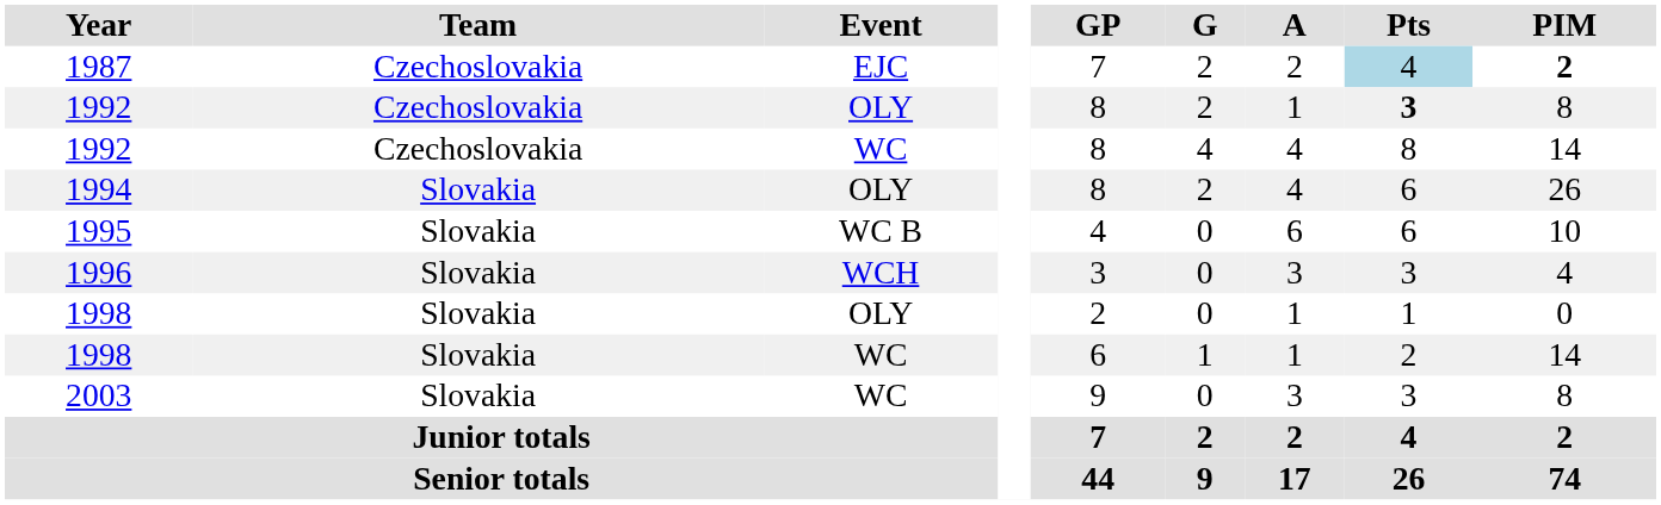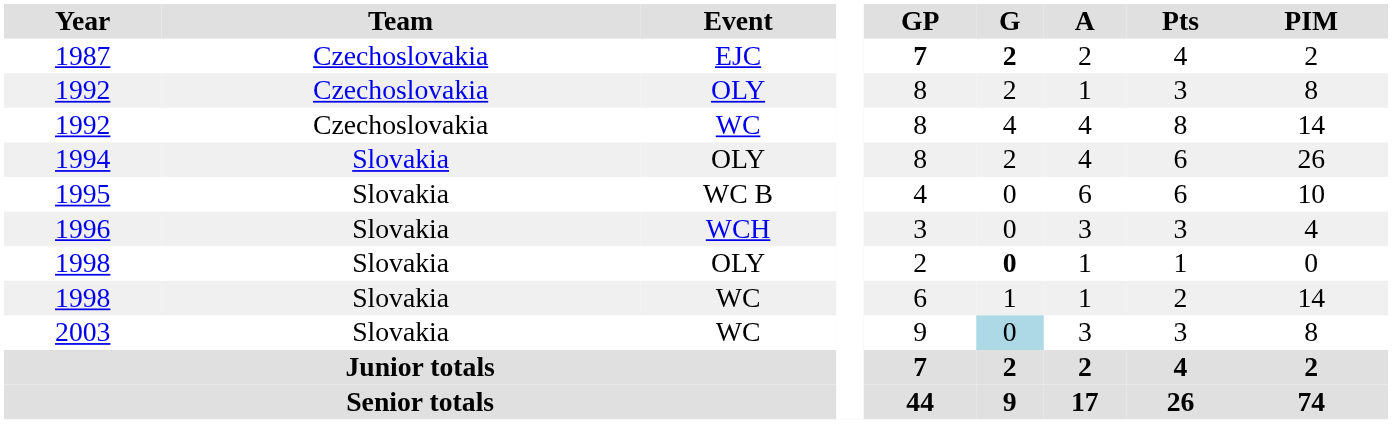1987 | GP: normal -> bold
1987 | G: normal -> bold
1987 | Pts: lightblue background -> no background
1987 | PIM: bold -> normal
1992 / OLY | Pts: bold -> normal
1998 / OLY | G: normal -> bold
2003 | G: no background -> lightblue background
